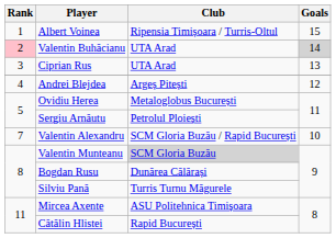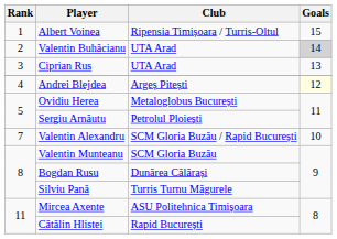Valentin Buhăcianu | Rank: pink background -> no background
Andrei Blejdea | Goals: no background -> lightyellow background
Valentin Munteanu | Club: lightgrey background -> no background
